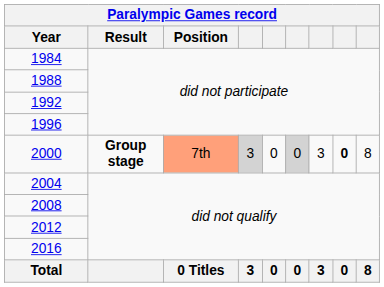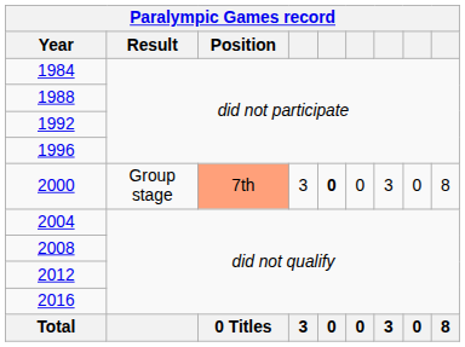2000 | Result: bold -> normal
2000 | column 4: lightgrey background -> no background
2000 | column 5: normal -> bold
2000 | column 6: lightgrey background -> no background
2000 | column 8: bold -> normal
